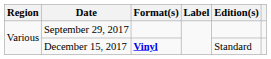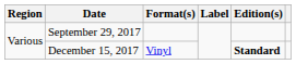December 15, 2017 | Format(s): bold -> normal
December 15, 2017 | Edition(s): normal -> bold
